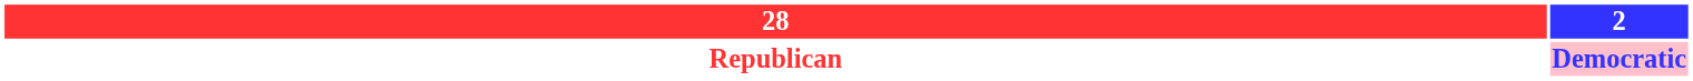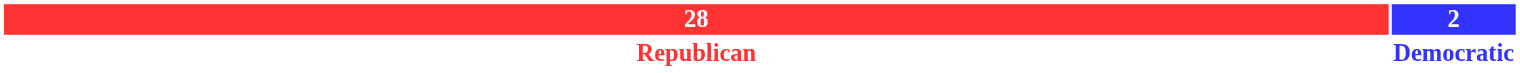Republican | column 2: pink background -> no background
